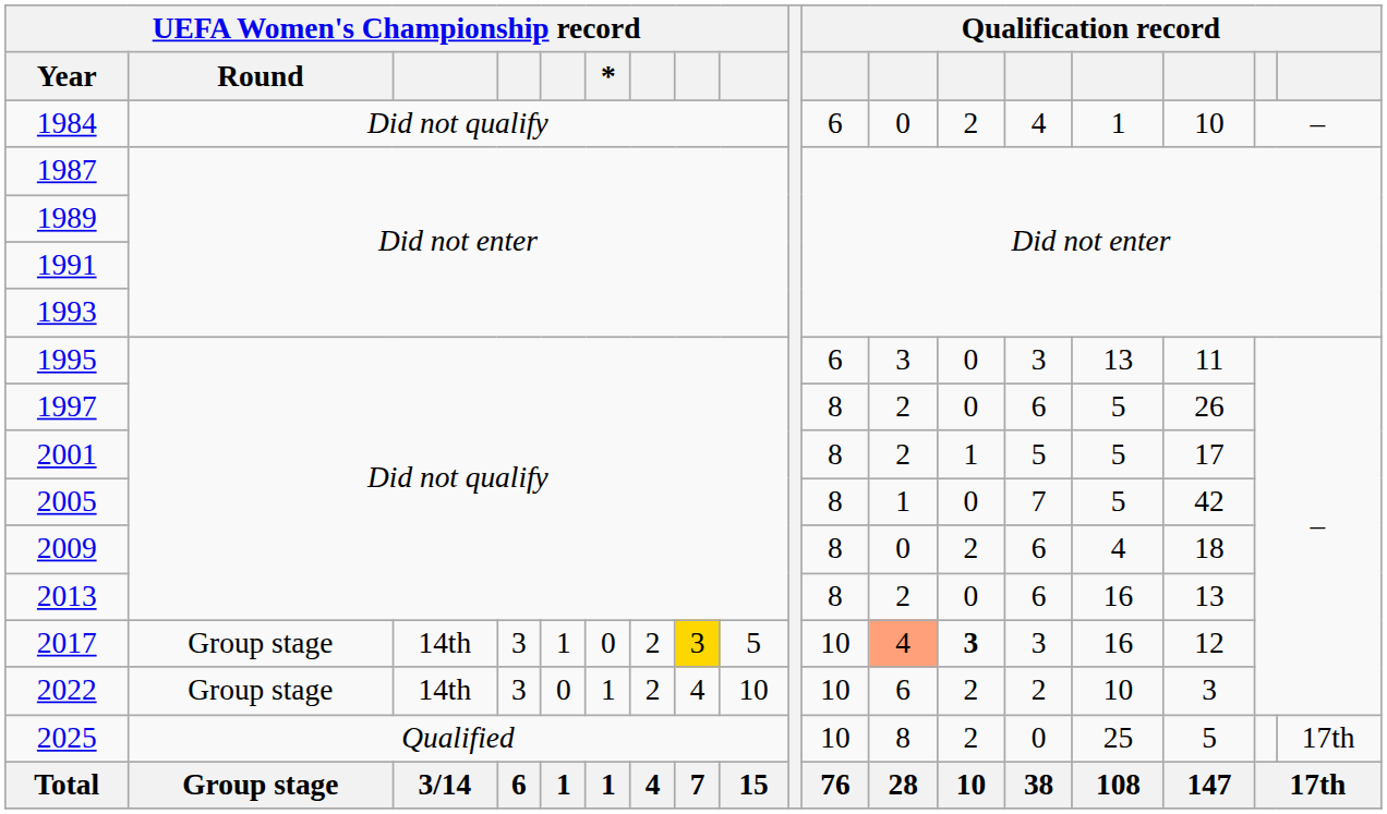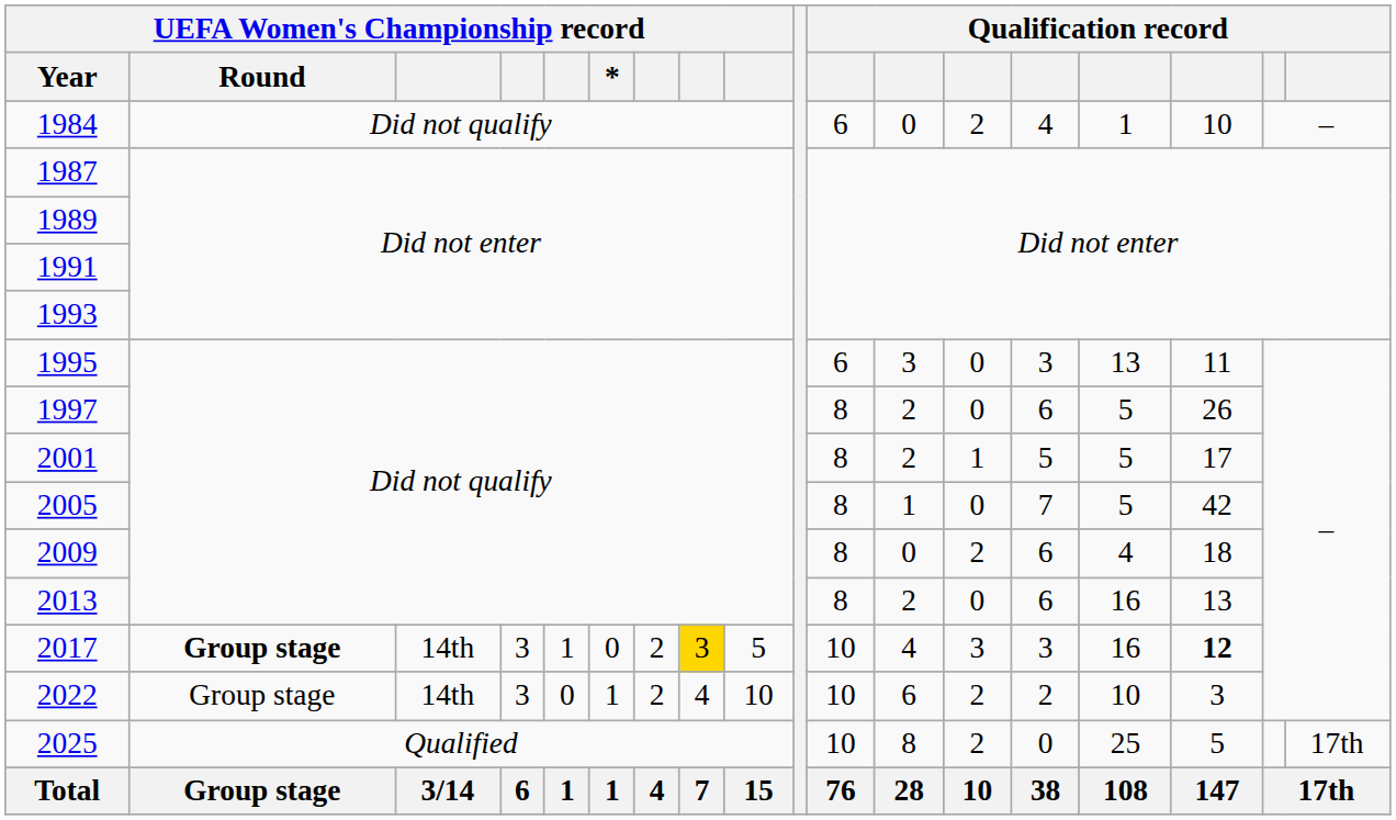2017 | UEFA Women's Championship record / Round: normal -> bold
2017 | column 12: lightsalmon background -> no background
2017 | column 13: bold -> normal
2017 | column 16: normal -> bold
